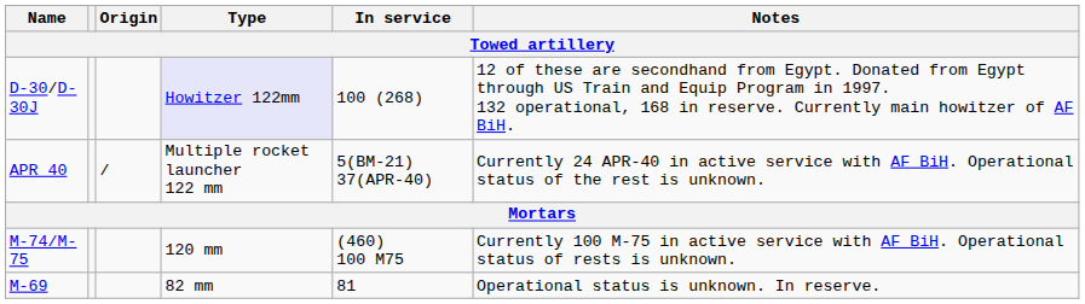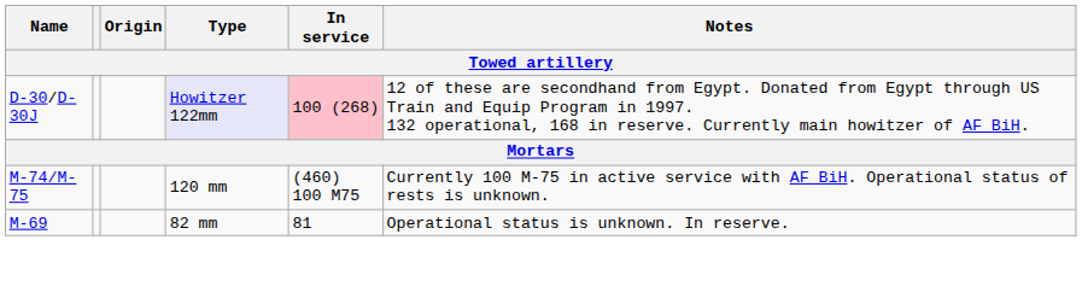D-30/D-30J | In service: no background -> pink background
- row: APR 40 | / | Multiple rocket launcher 122 mm | 5(BM-21) 37(APR-40) | Currently 24 APR-40 in active service with AF BiH. Operational status of the rest is unknown.
